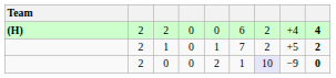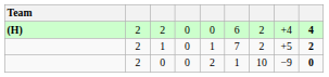row 4 | column 7: lavender background -> no background
